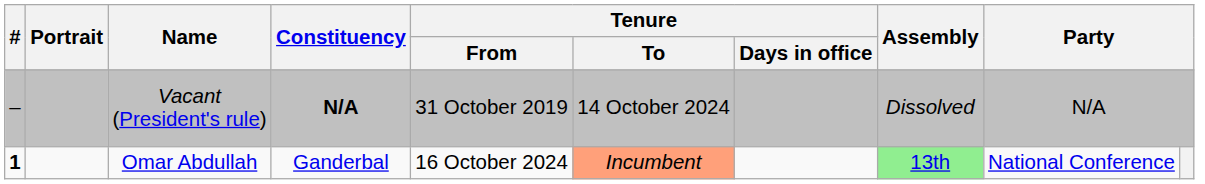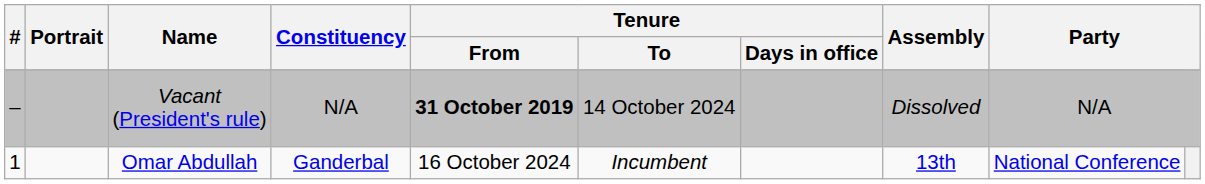Vacant (President's rule) | Constituency: bold -> normal
Vacant (President's rule) | Tenure / From: normal -> bold
Omar Abdullah | #: bold -> normal
Omar Abdullah | Tenure / To: lightsalmon background -> no background
Omar Abdullah | Assembly: lightgreen background -> no background
